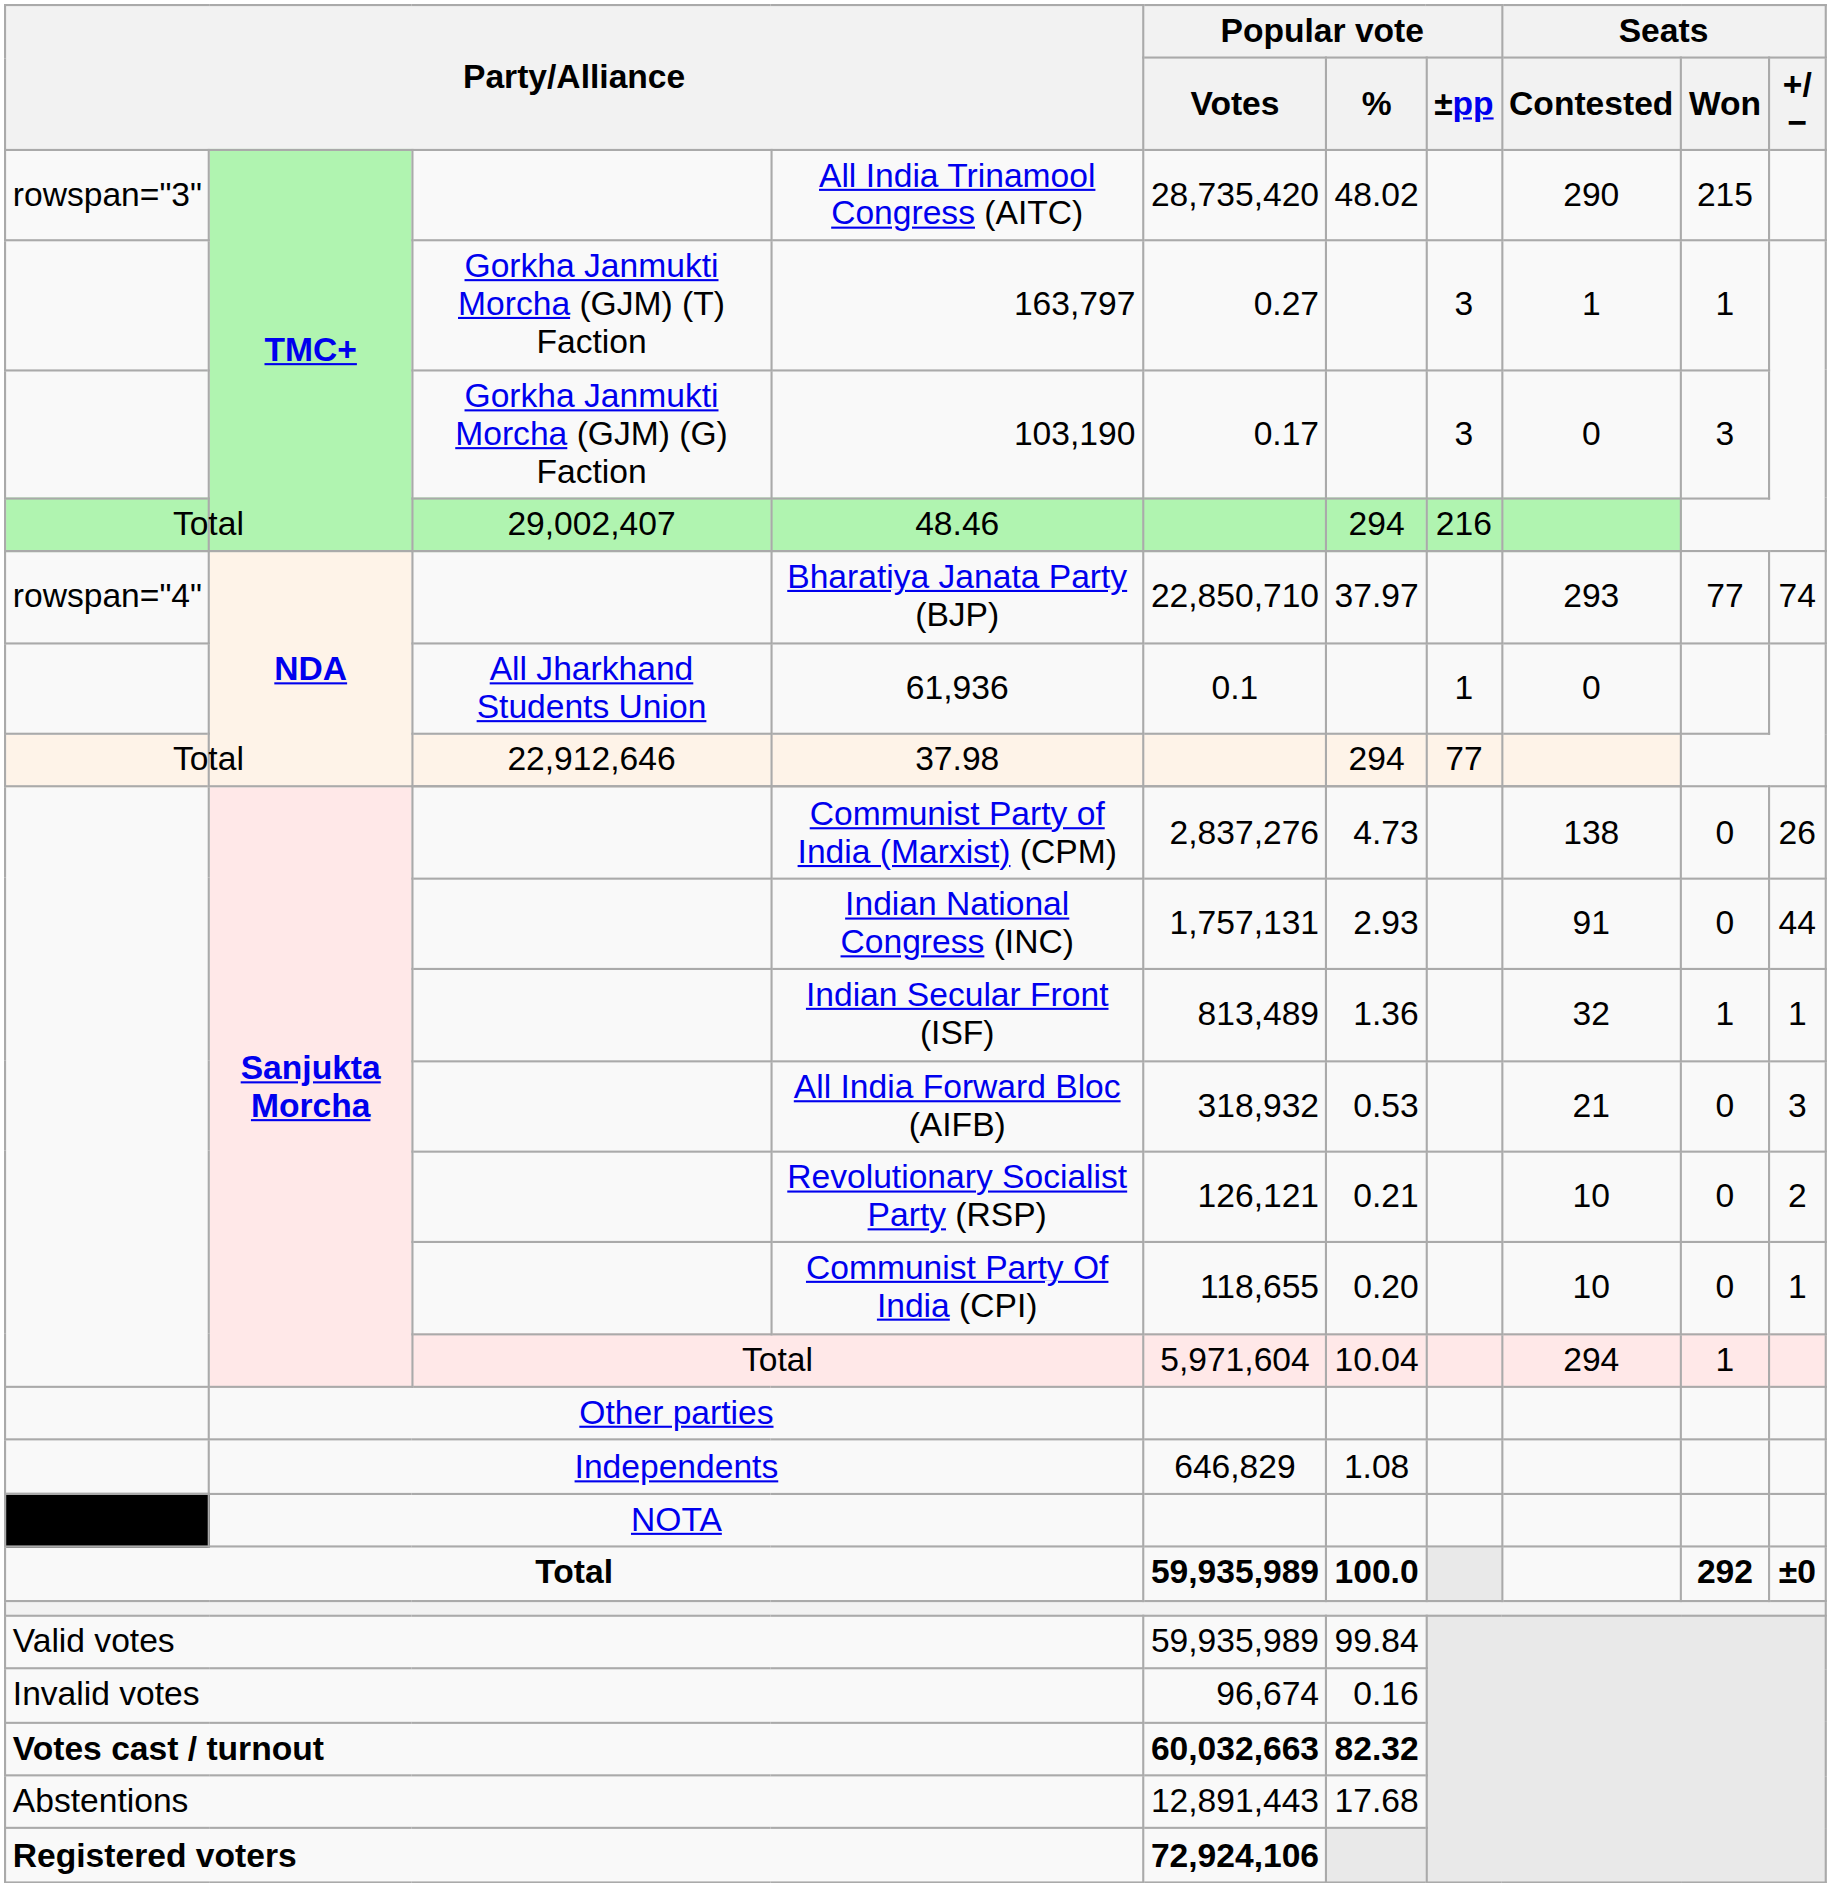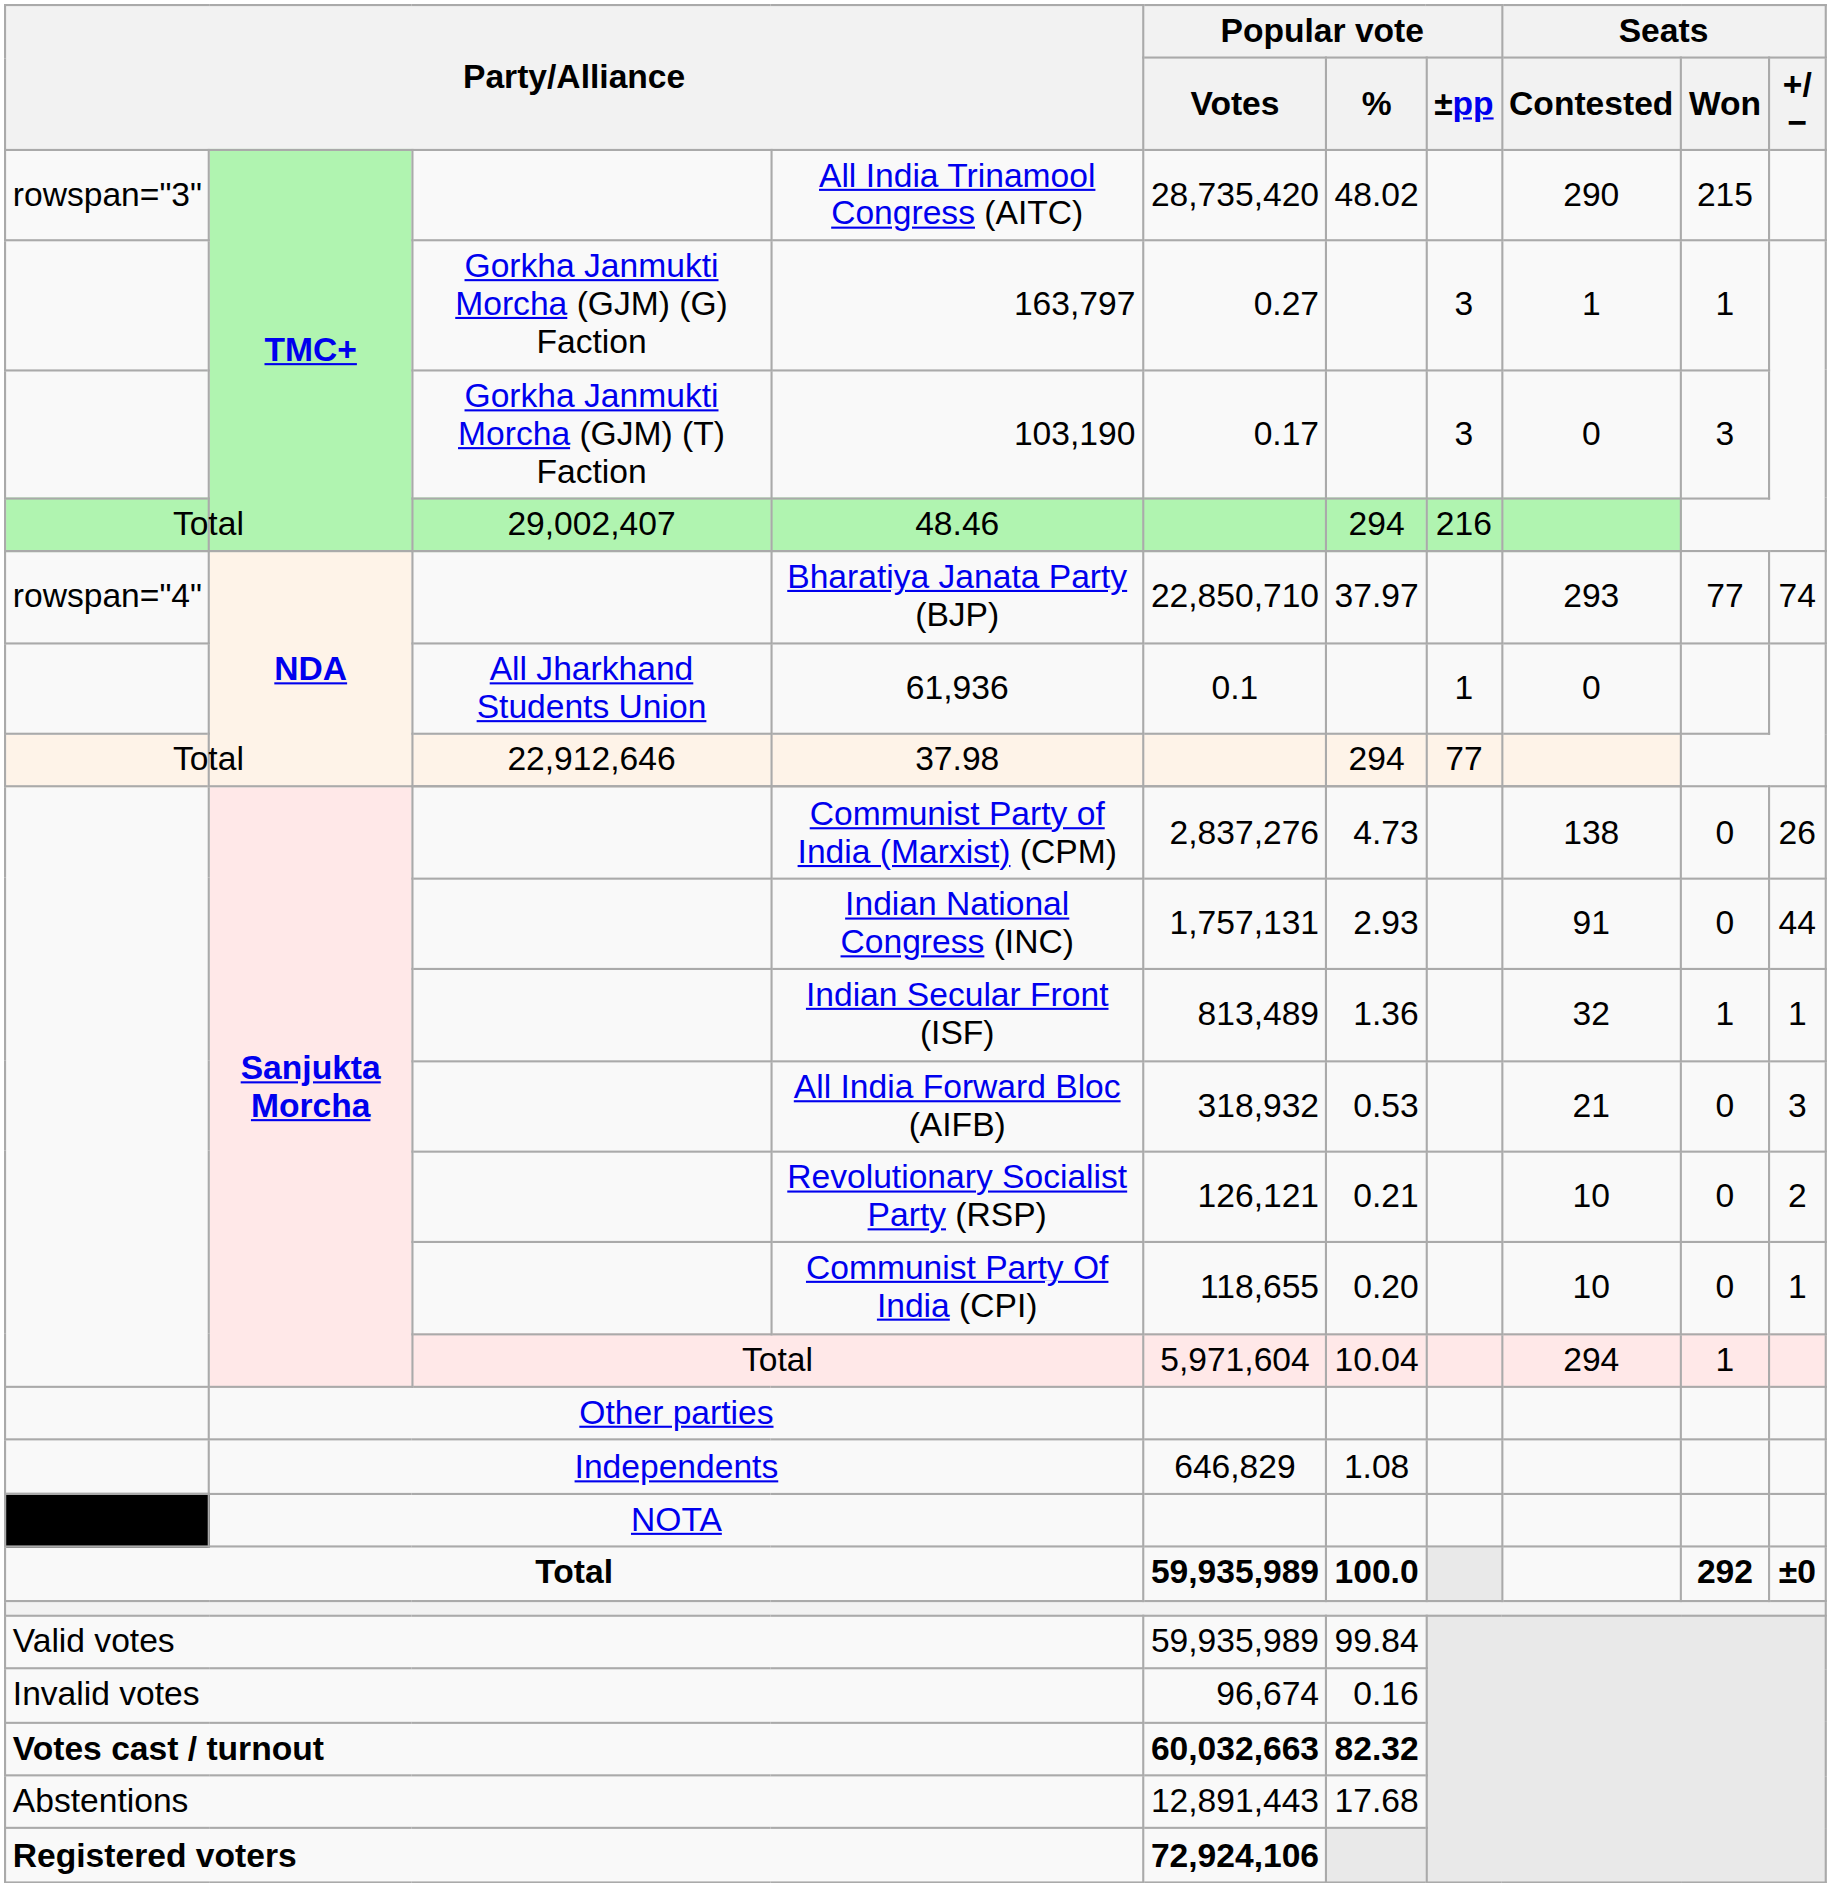163,797 | column 3: Gorkha Janmukti Morcha (GJM) (T) Faction -> Gorkha Janmukti Morcha (GJM) (G) Faction
103,190 | column 3: Gorkha Janmukti Morcha (GJM) (G) Faction -> Gorkha Janmukti Morcha (GJM) (T) Faction
